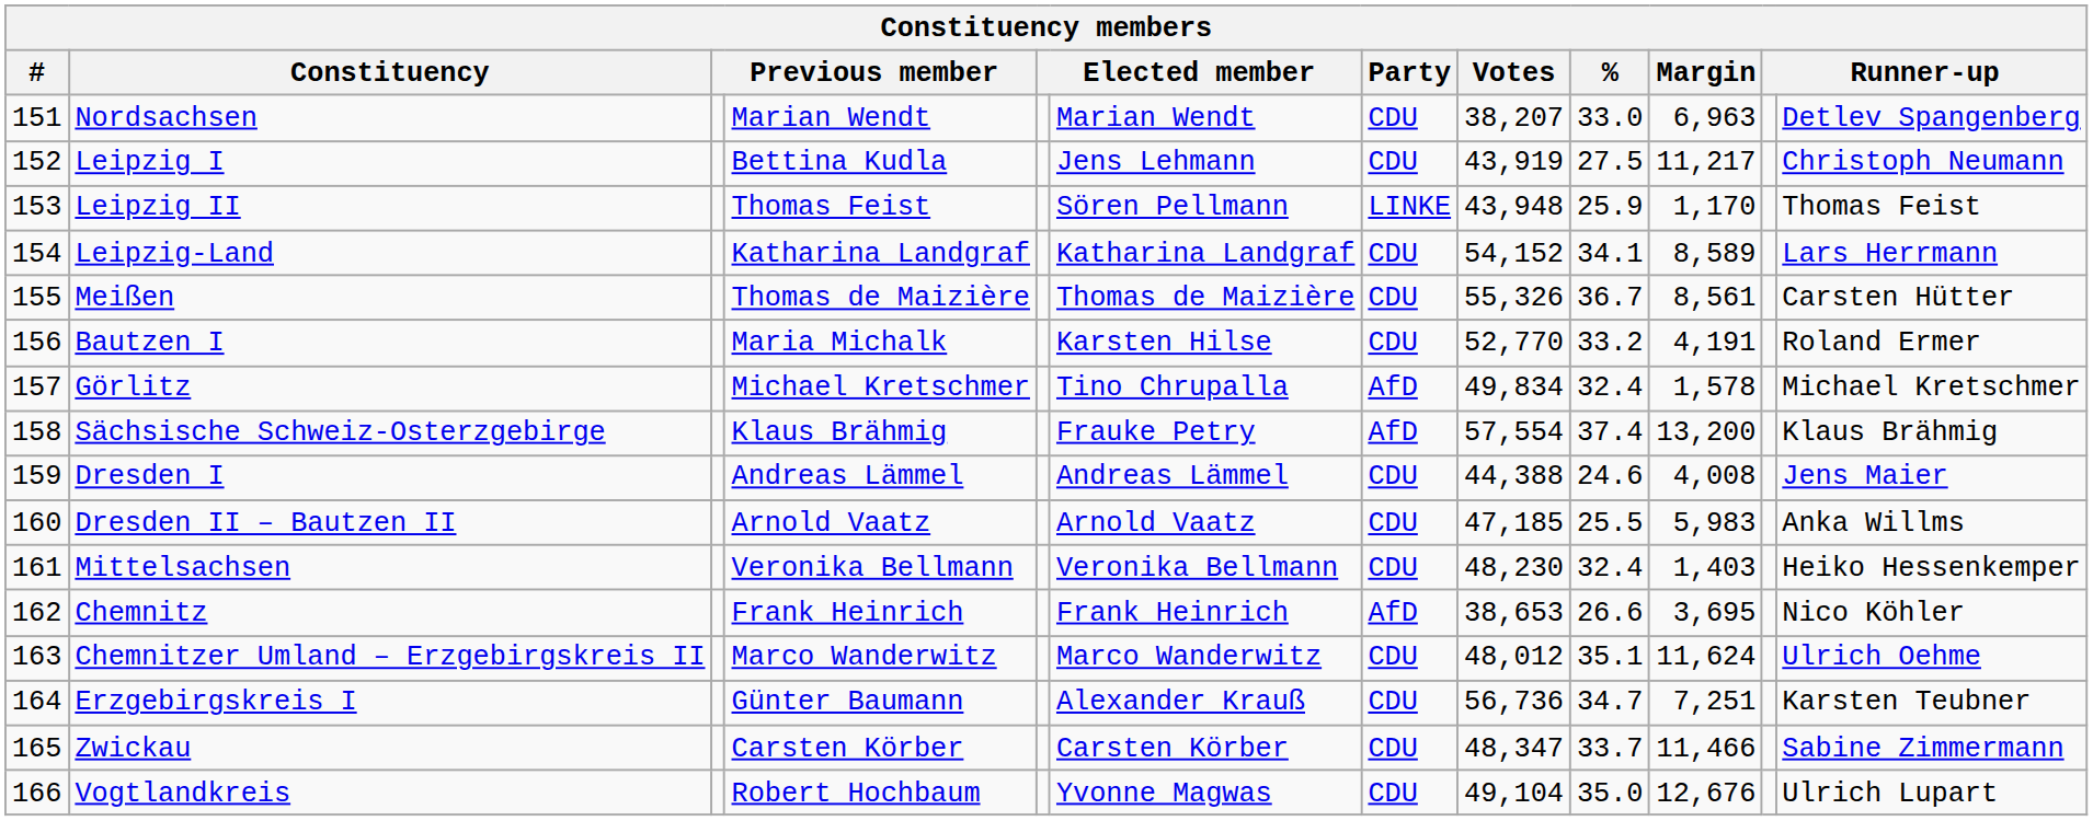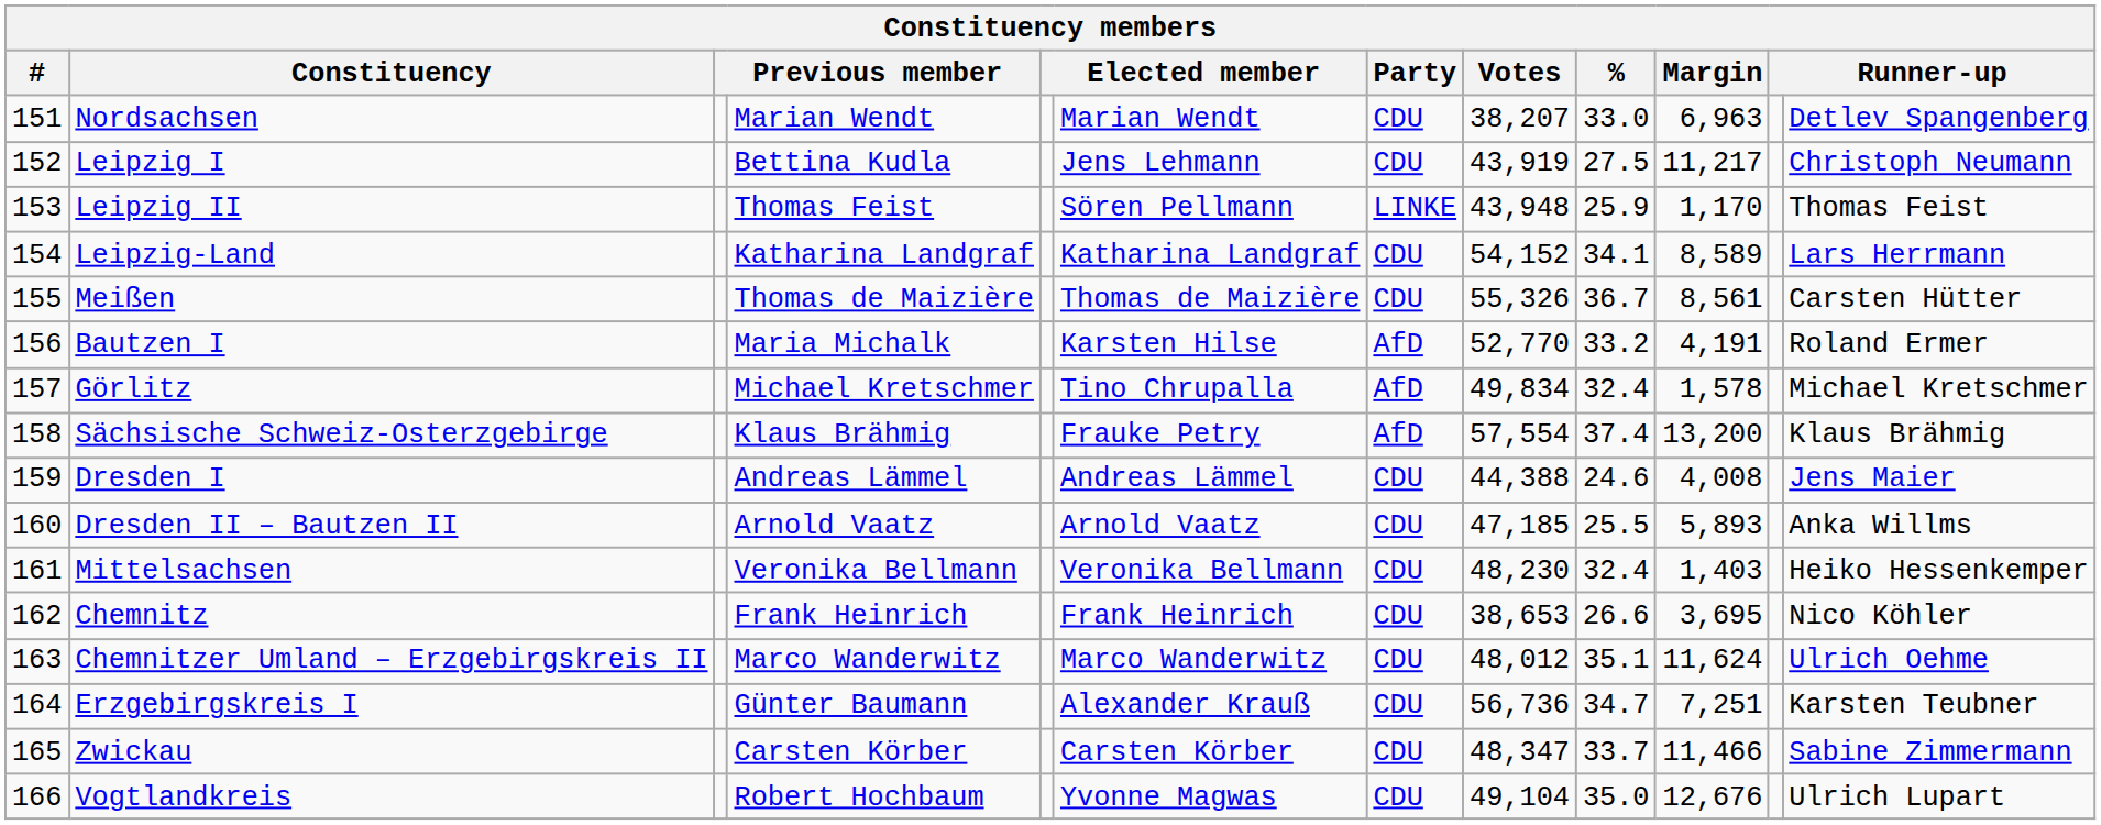Bautzen I | Party: CDU -> AfD
Dresden II – Bautzen II | Margin: 5,983 -> 5,893
Chemnitz | Party: AfD -> CDU
